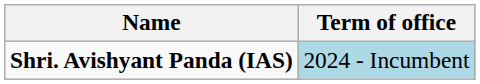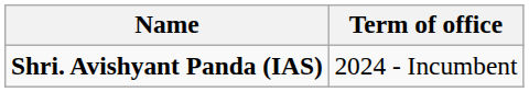Shri. Avishyant Panda (IAS) | Term of office: lightblue background -> no background
